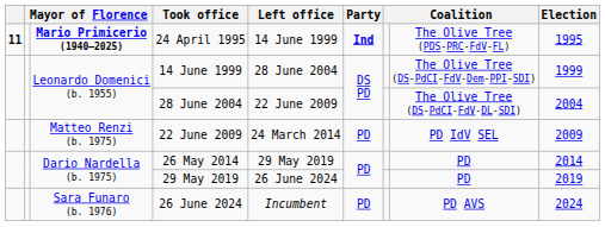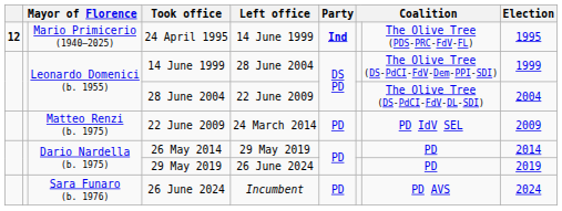24 April 1995 | column 1: 11 -> 12
24 April 1995 | column 3: bold -> normal
